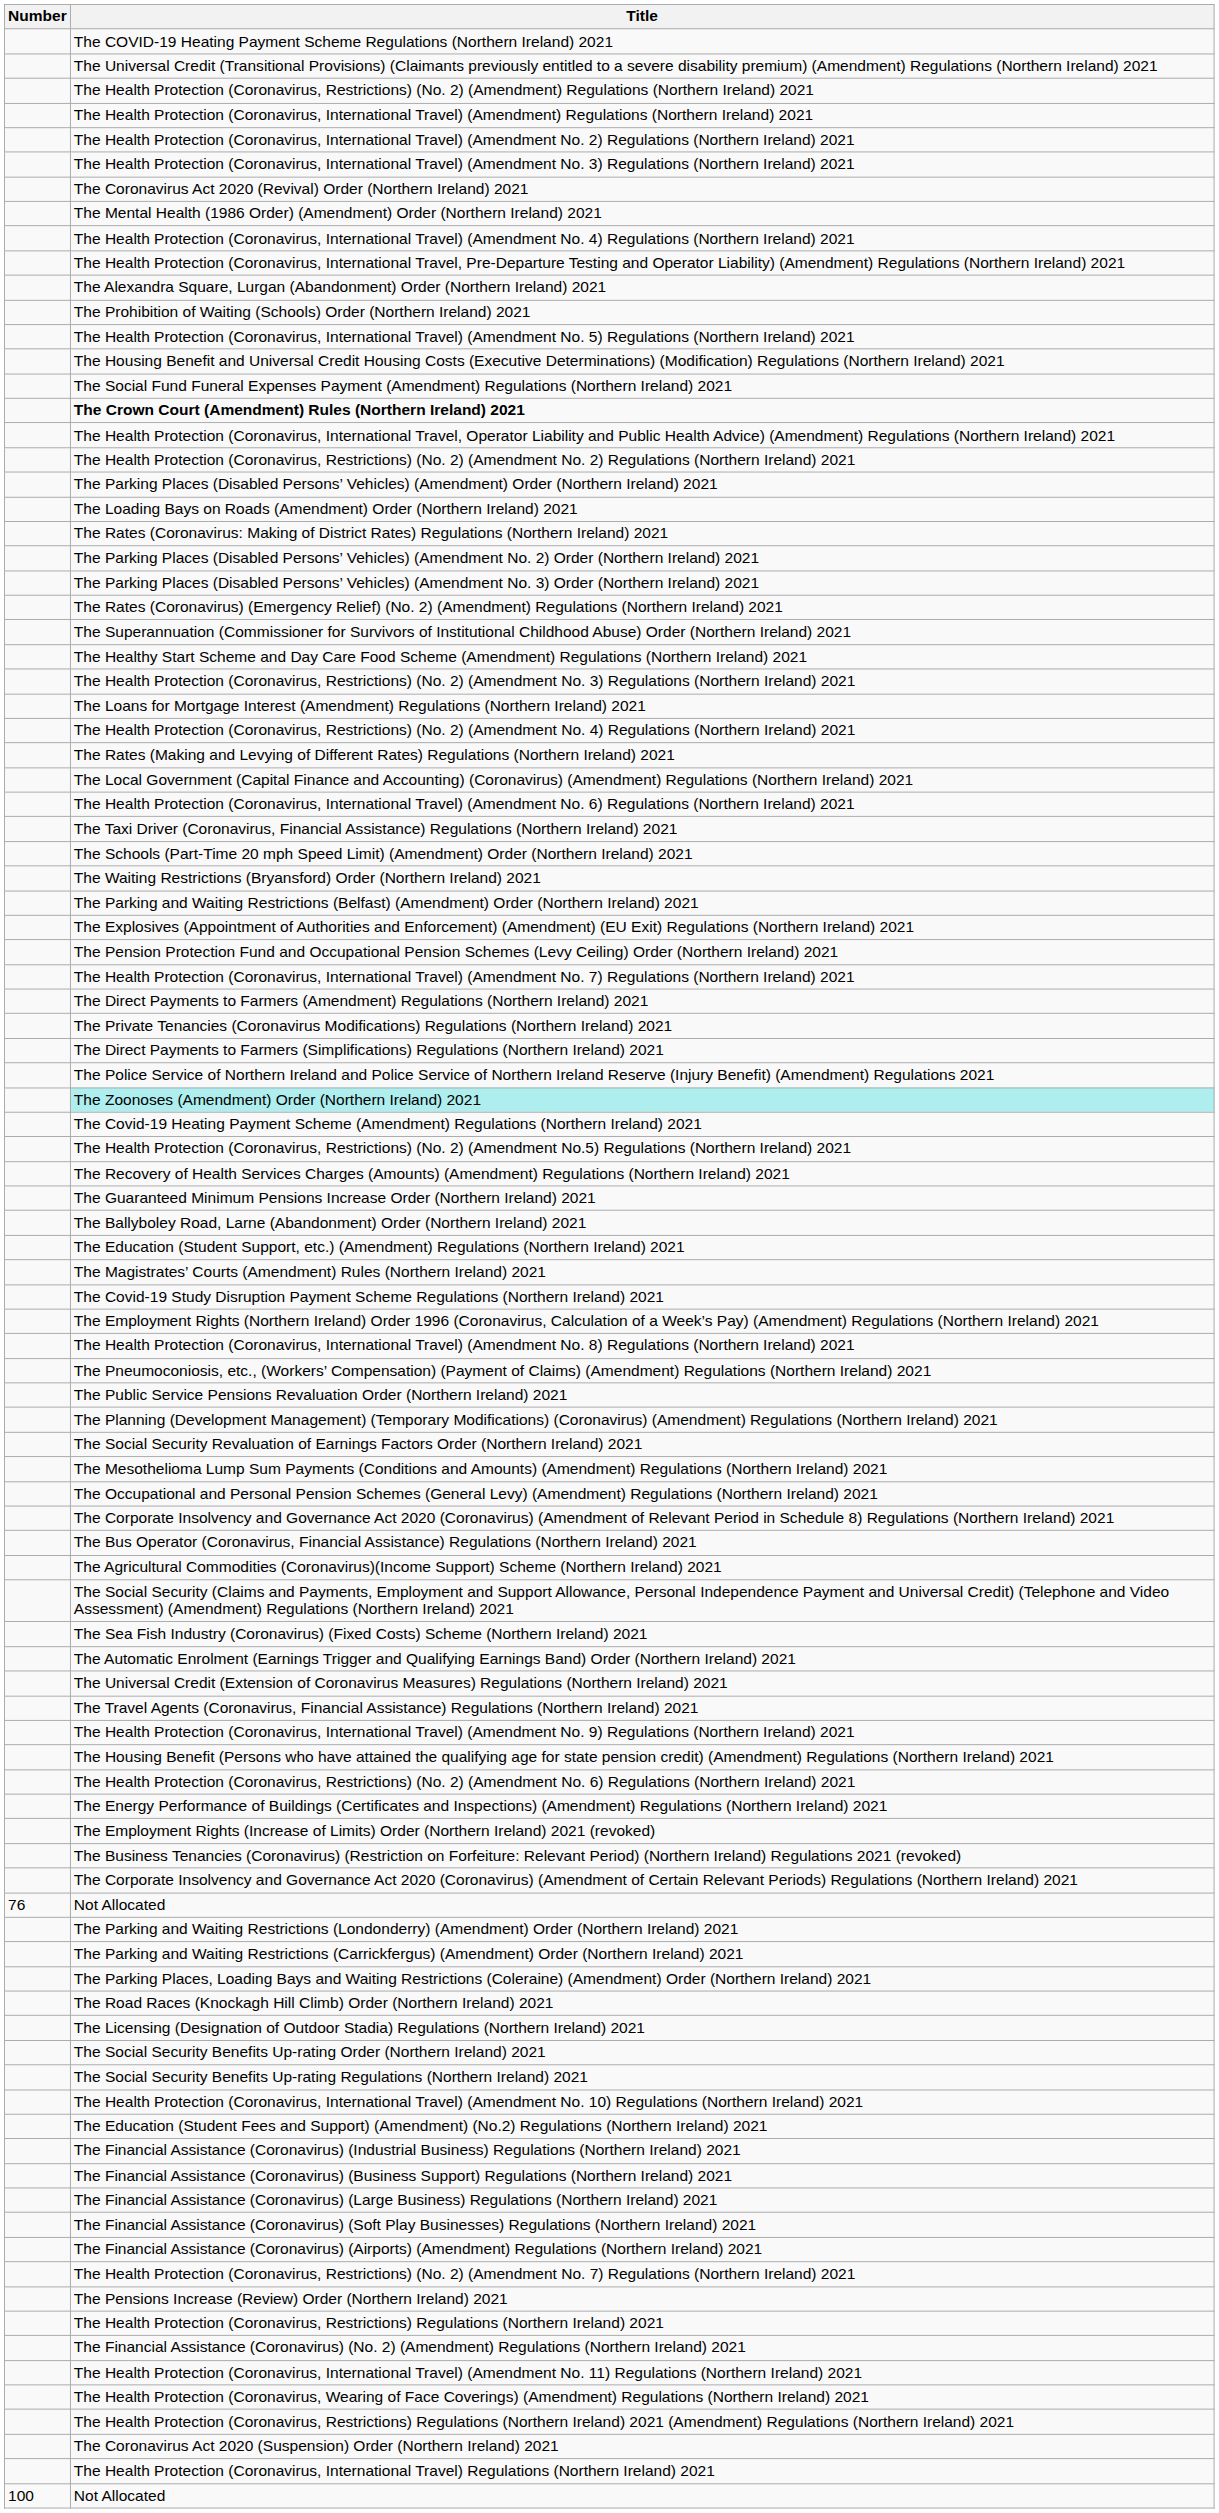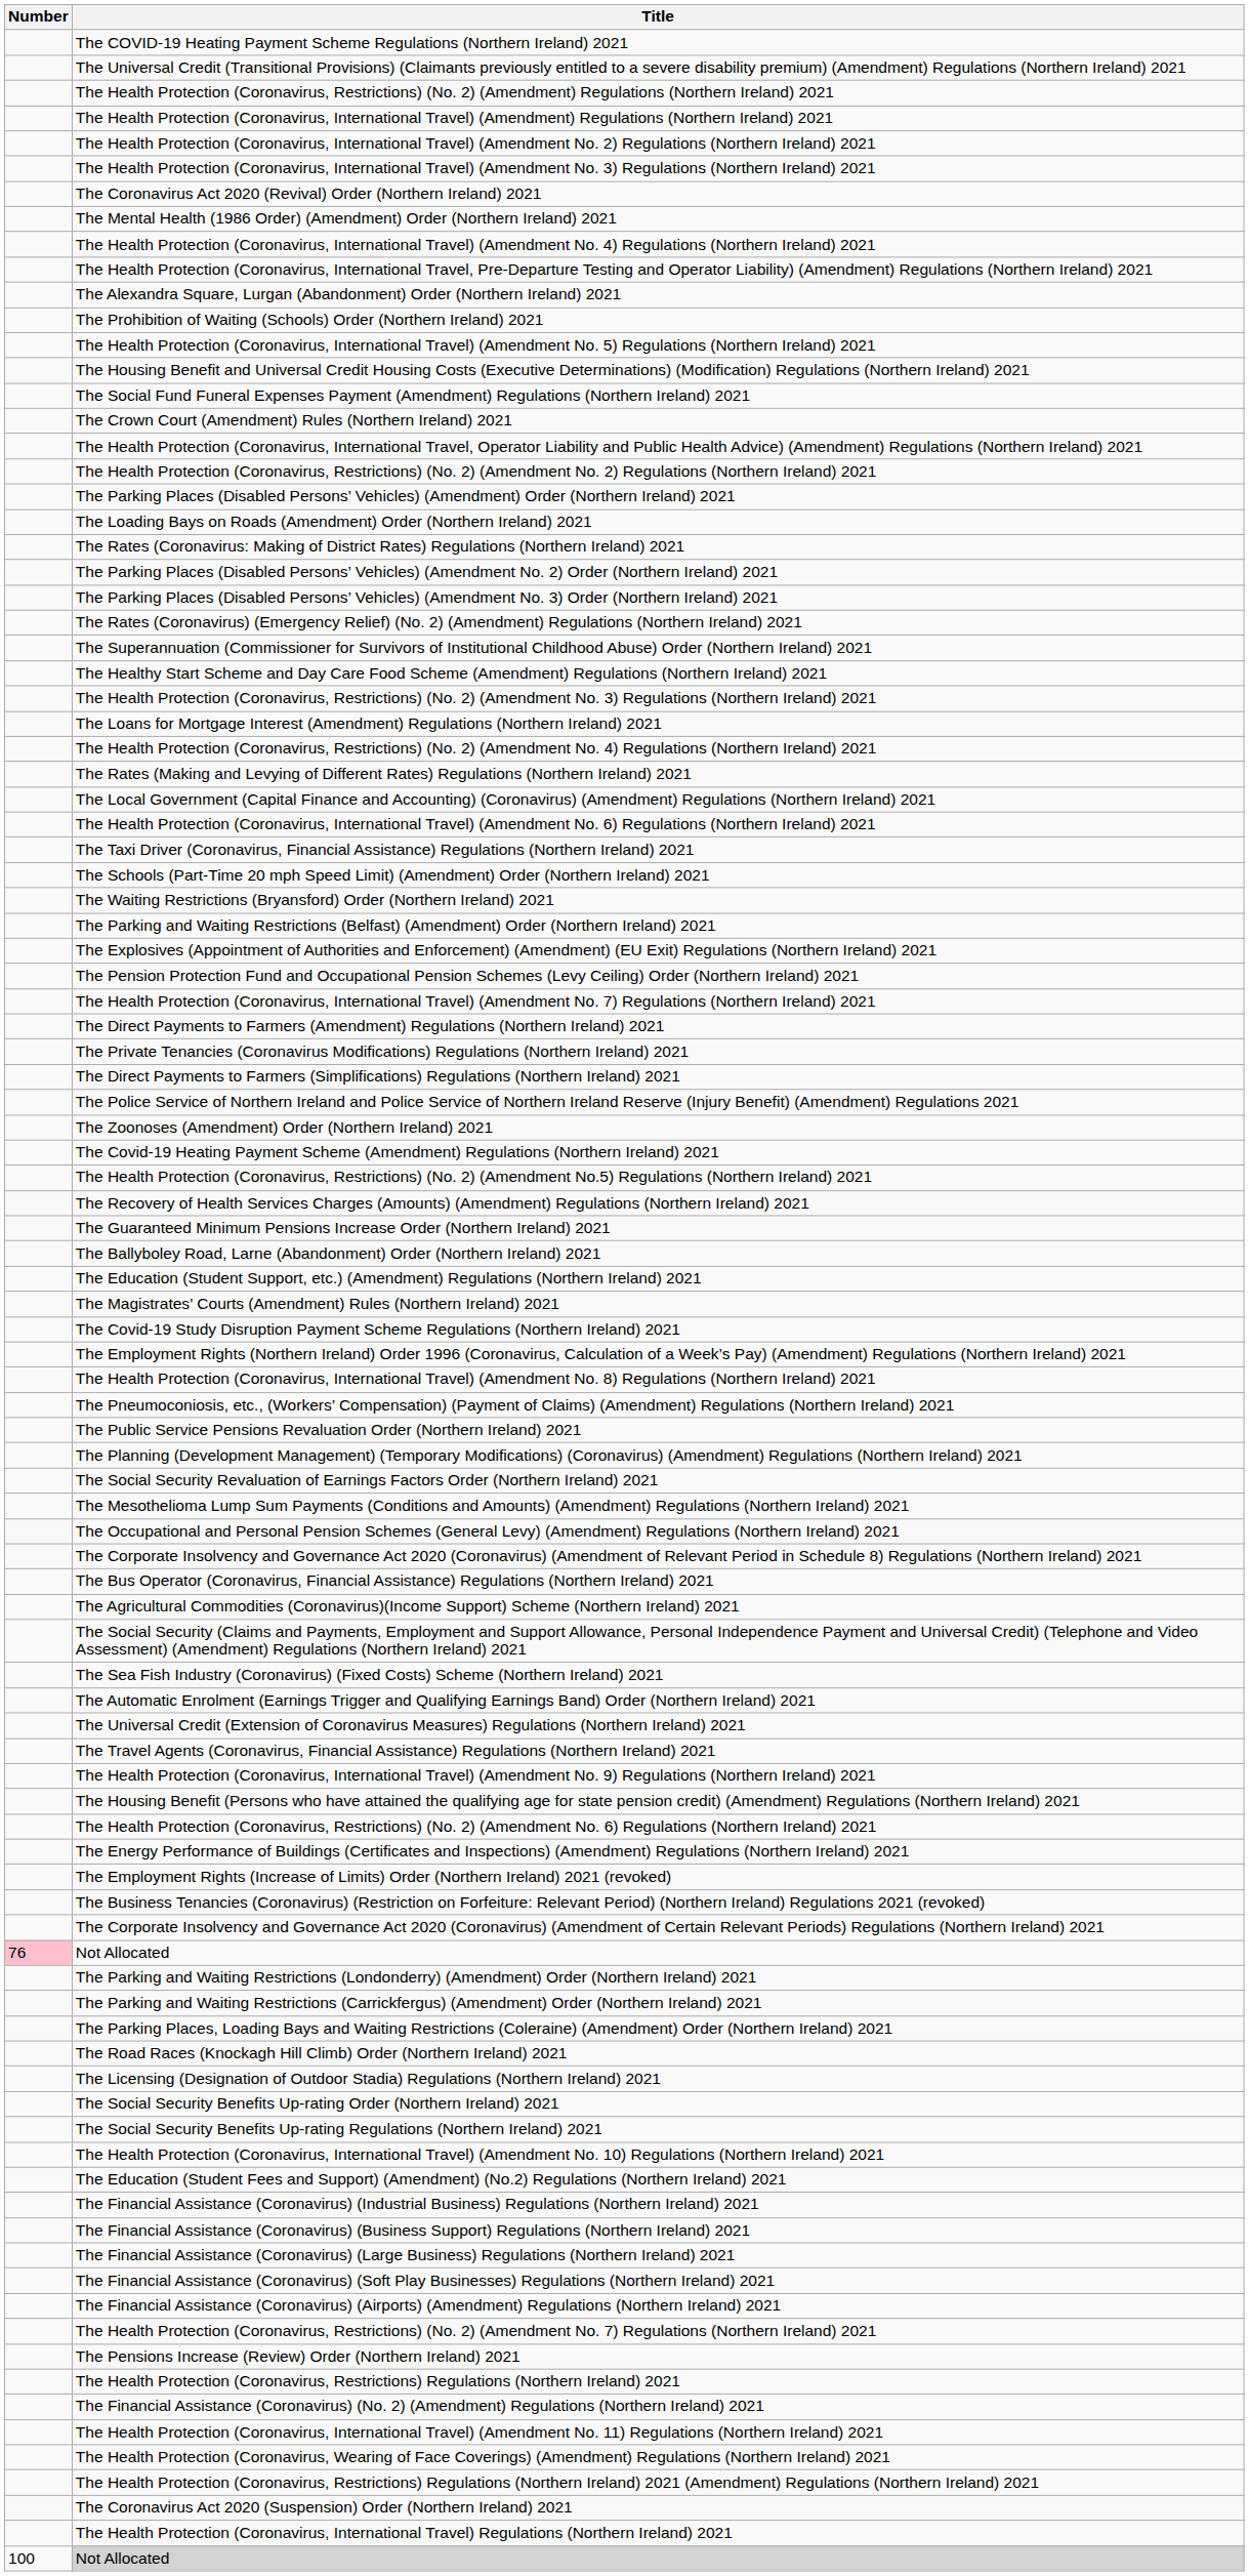row 17 | Title: bold -> normal
row 45 | Title: paleturquoise background -> no background
row 77 | Number: no background -> pink background
row 101 | Title: no background -> lightgrey background
